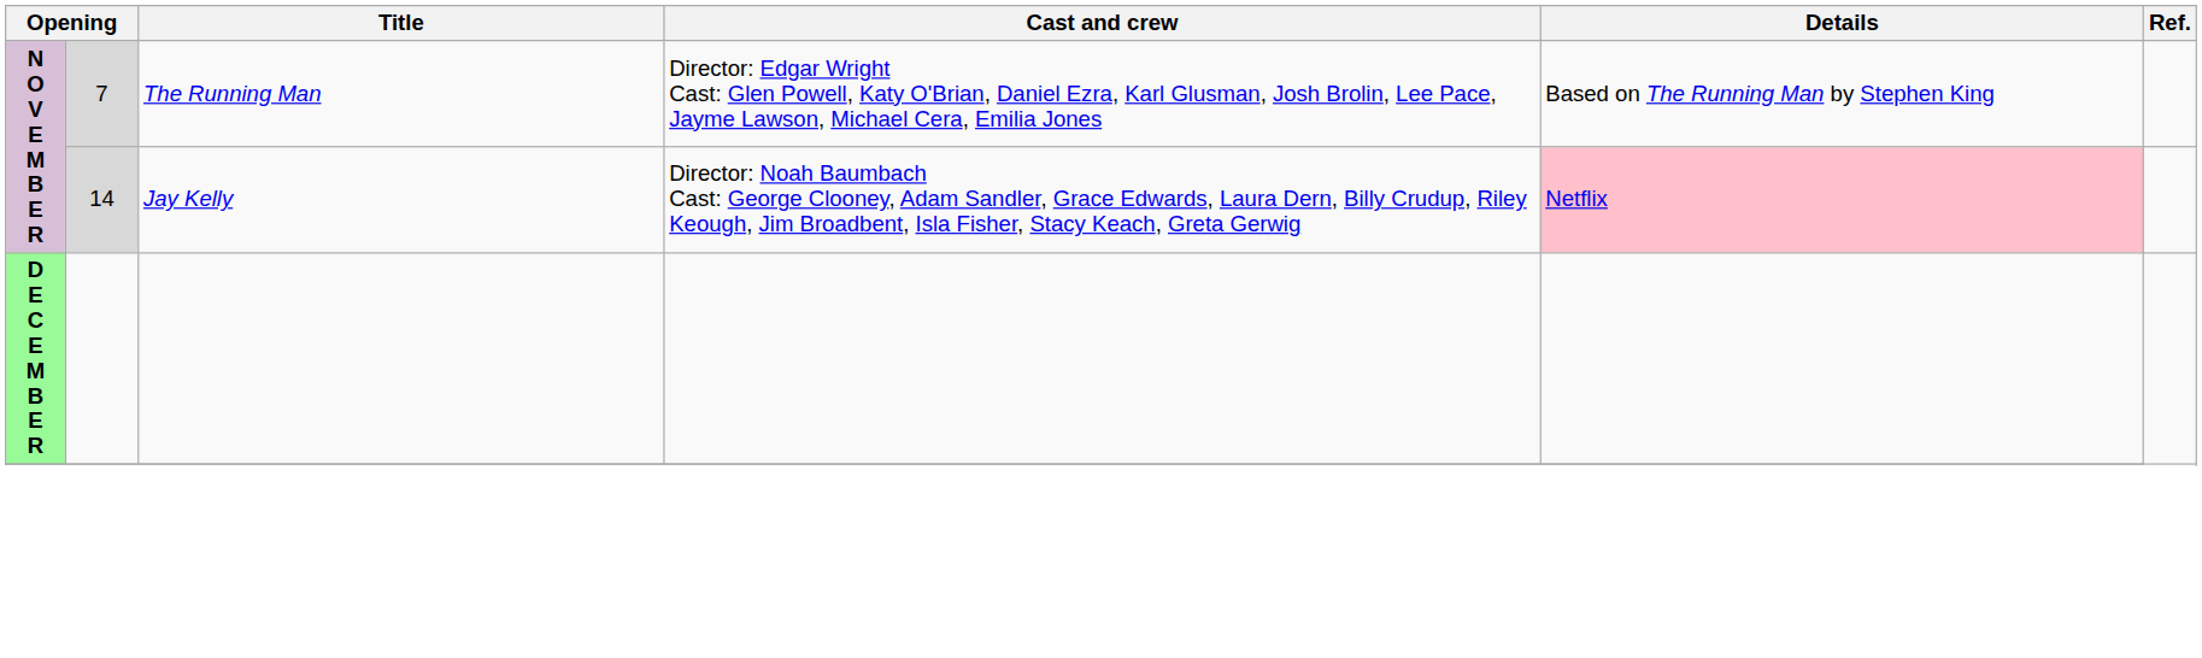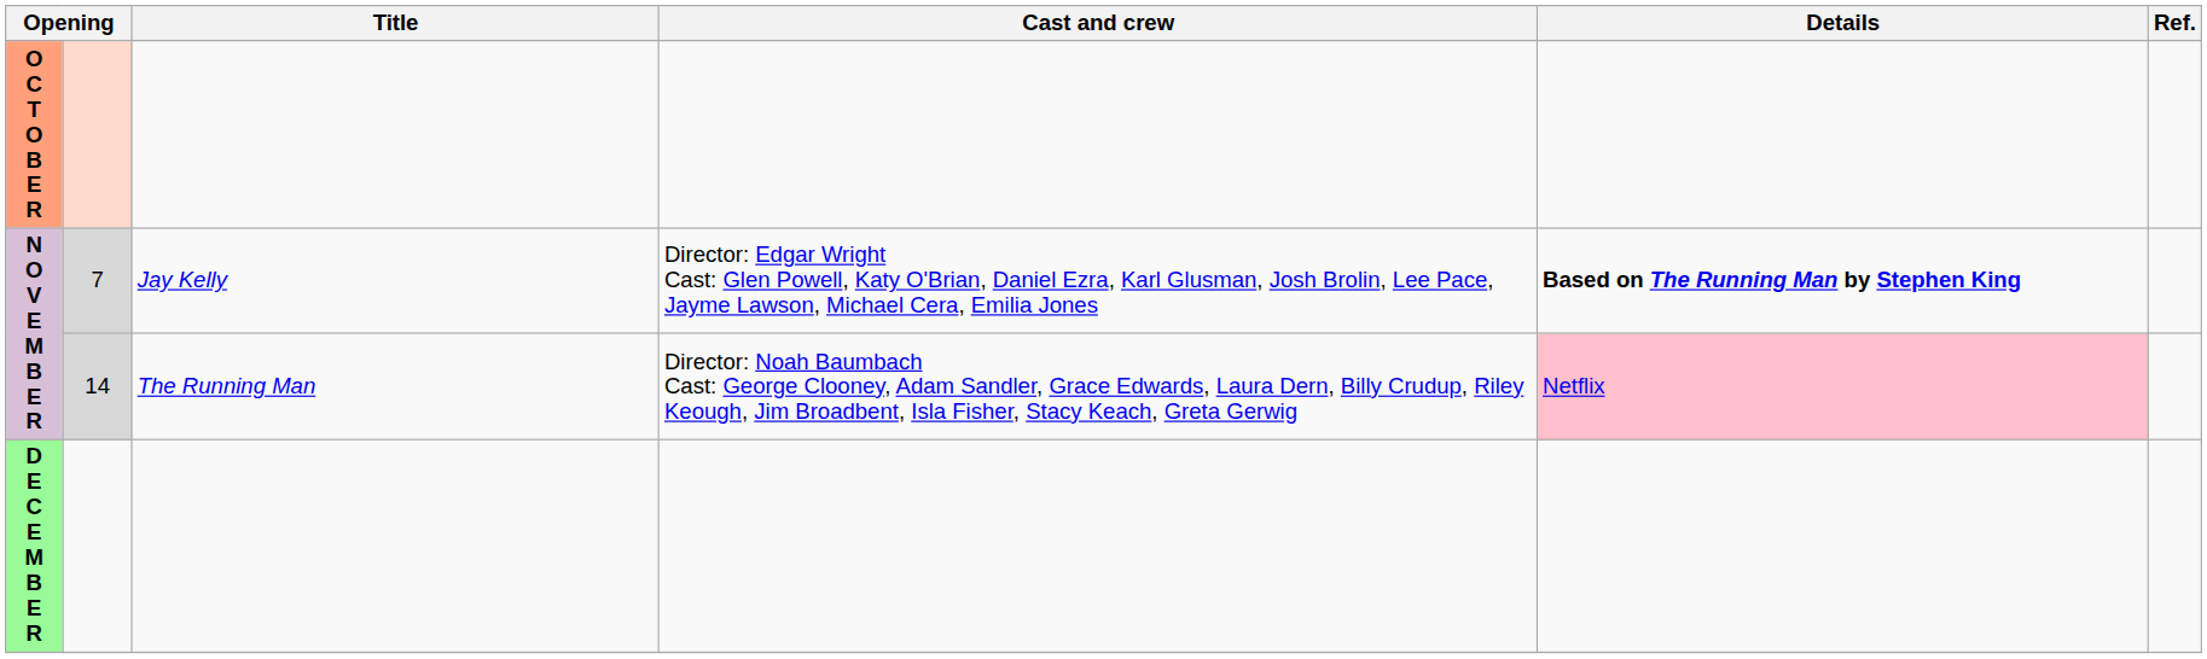+ row: O C T O B E R
N O V E M B E R / 7 | Title: The Running Man -> Jay Kelly
N O V E M B E R / 7 | Details: normal -> bold
N O V E M B E R / 14 | Title: Jay Kelly -> The Running Man
